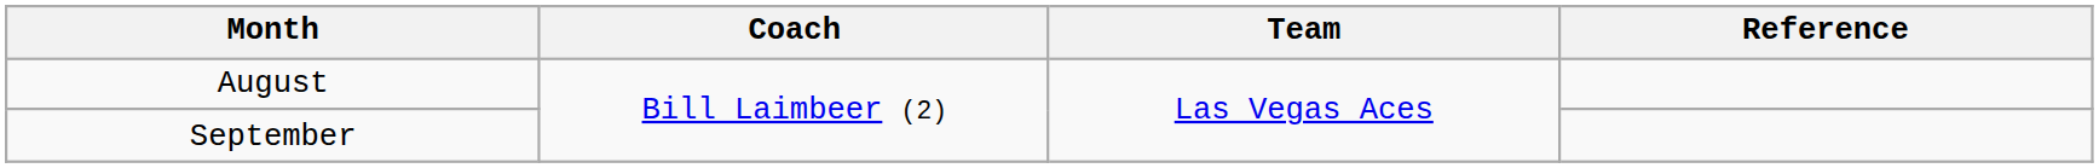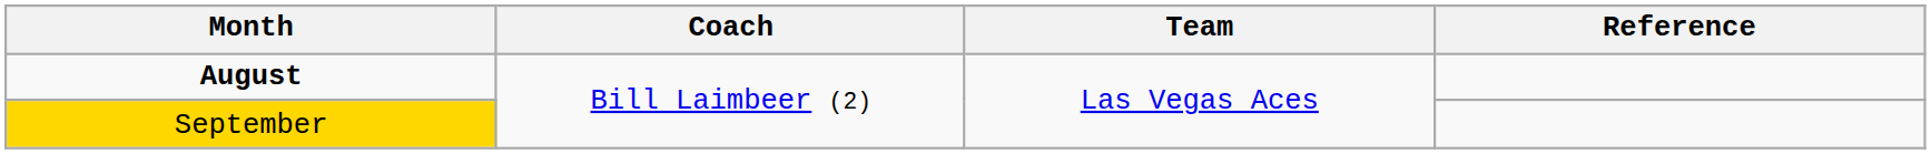August | Month: normal -> bold
September | Month: no background -> gold background
